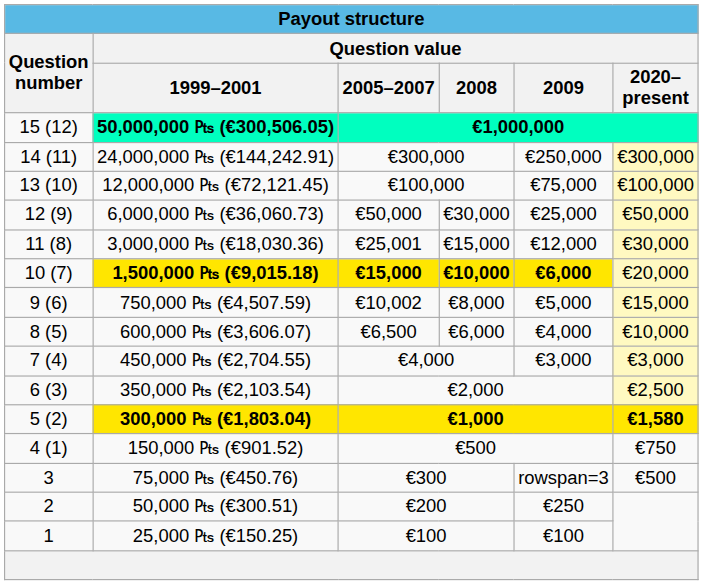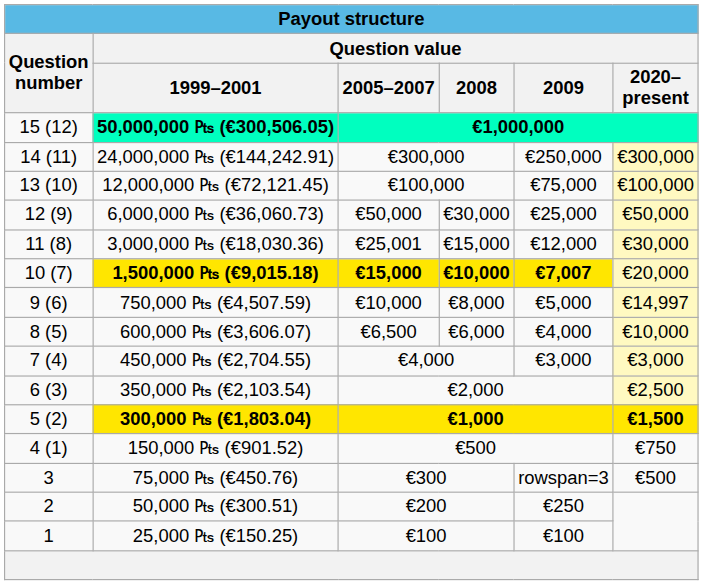10 (7) | Question value / 2009: €6,000 -> €7,007
9 (6) | Question value / 2005–2007: €10,002 -> €10,000
9 (6) | Question value / 2020– present: €15,000 -> €14,997
5 (2) | Question value / 2020– present: €1,580 -> €1,500
